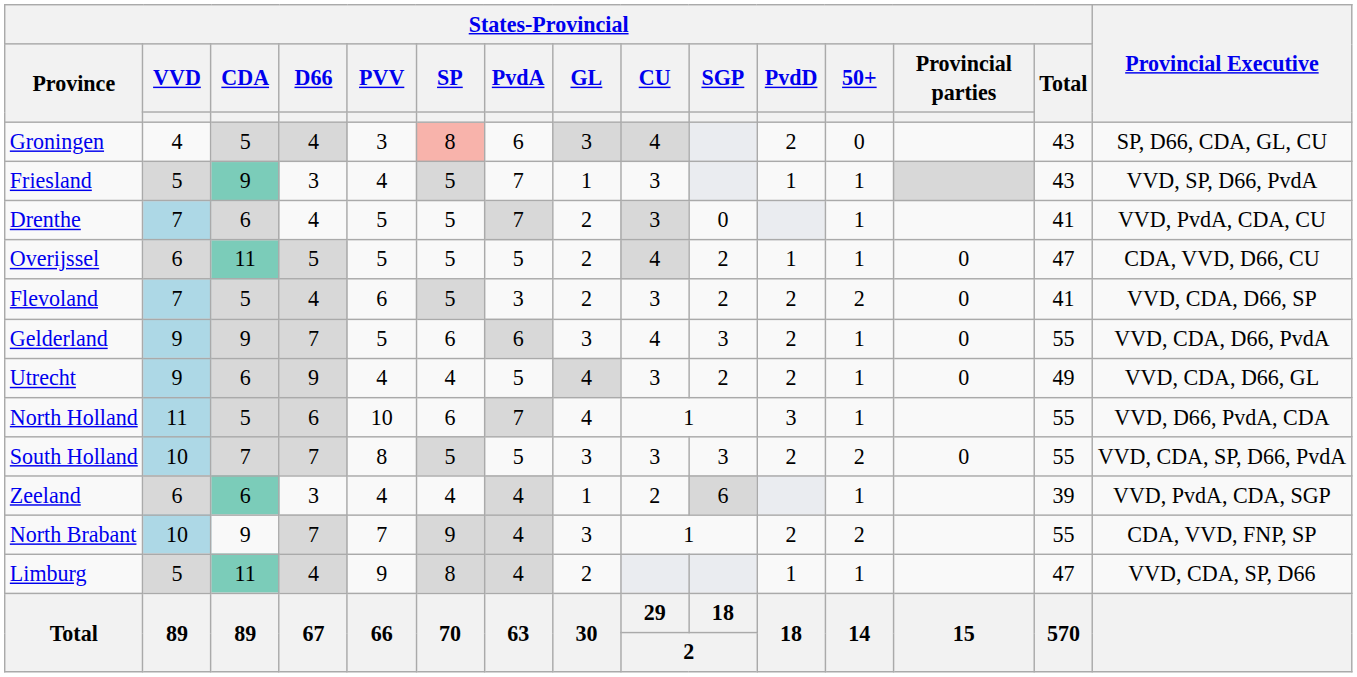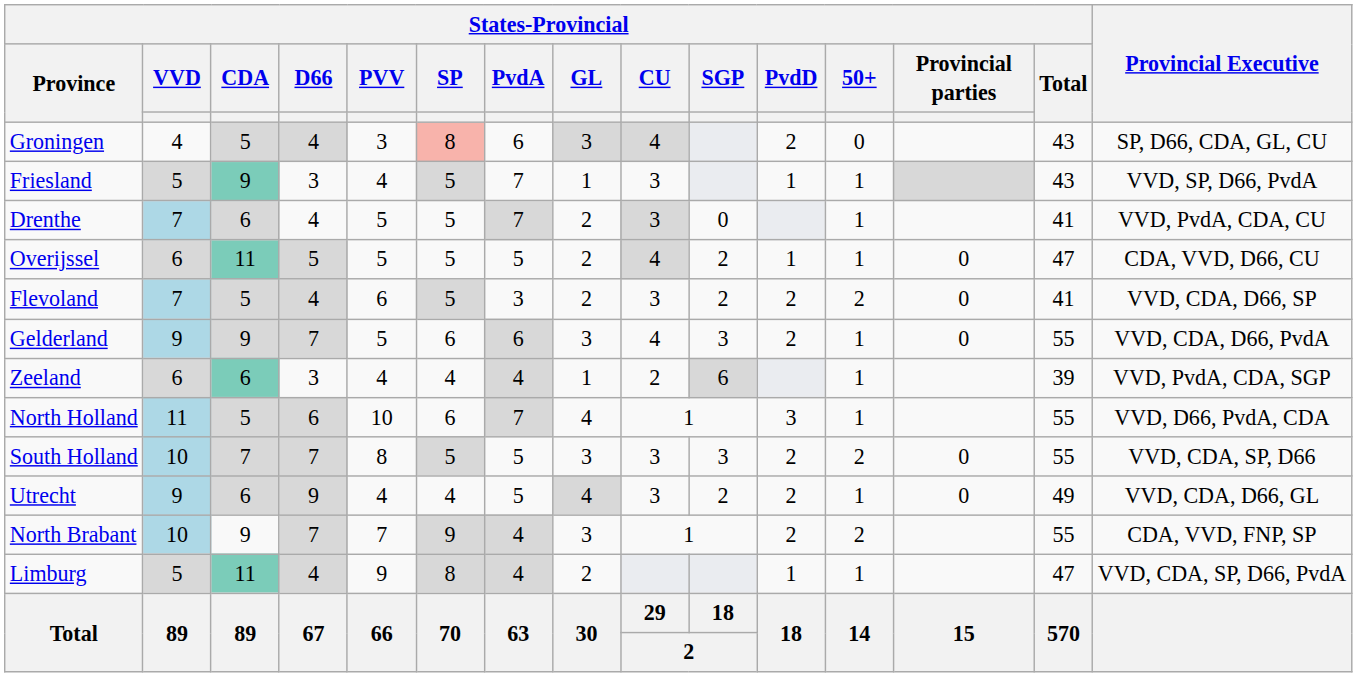rows swapped: Utrecht <-> Zeeland
South Holland | Provincial Executive: VVD, CDA, SP, D66, PvdA -> VVD, CDA, SP, D66
Limburg | Provincial Executive: VVD, CDA, SP, D66 -> VVD, CDA, SP, D66, PvdA
